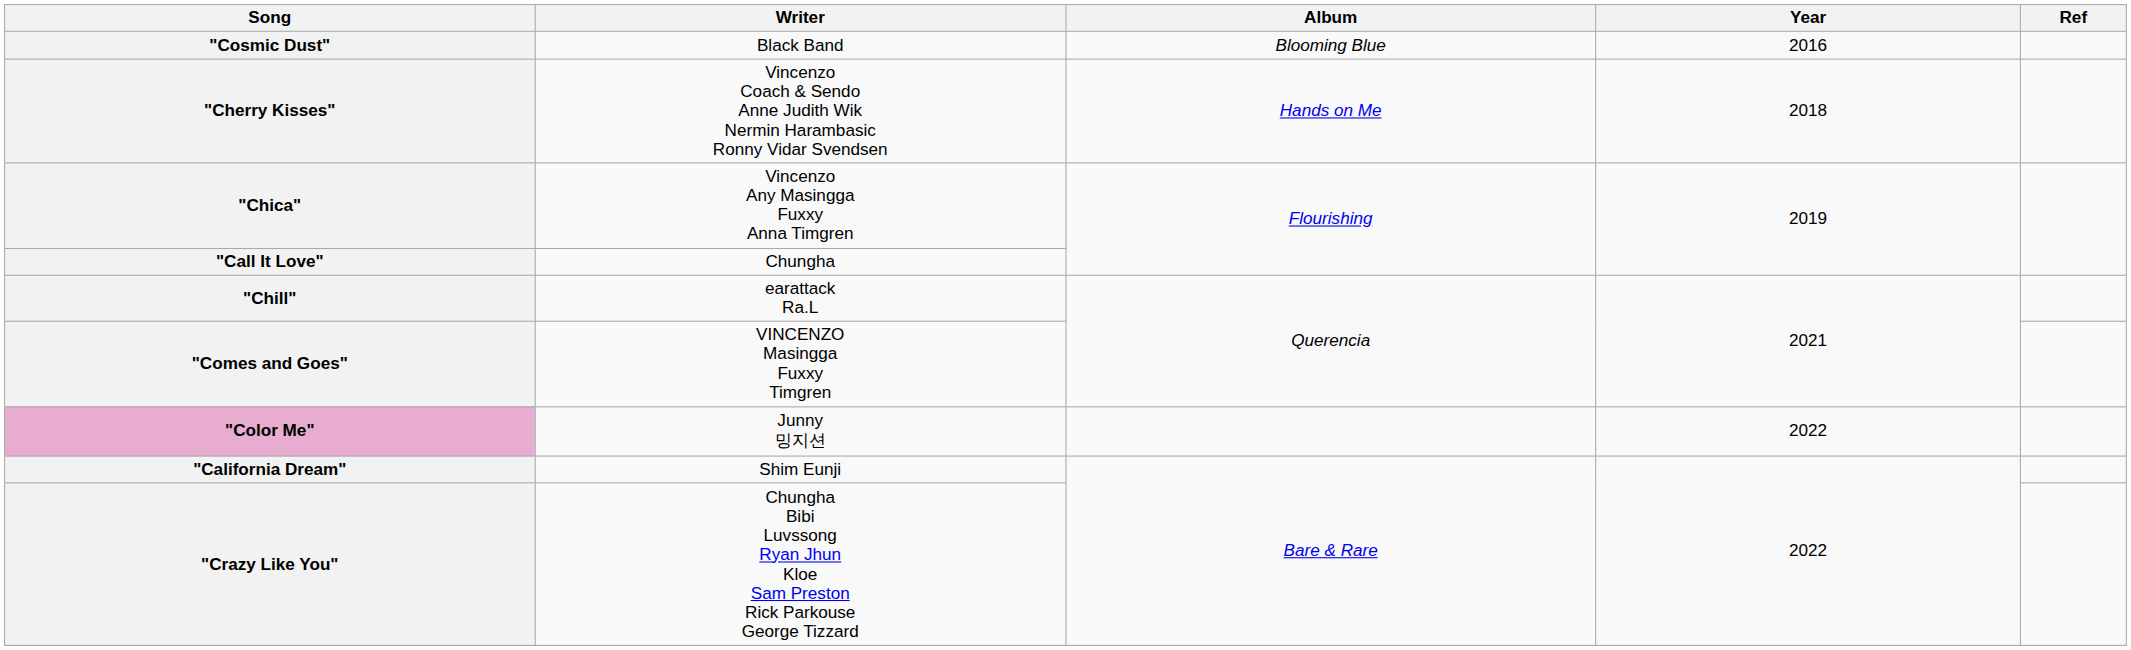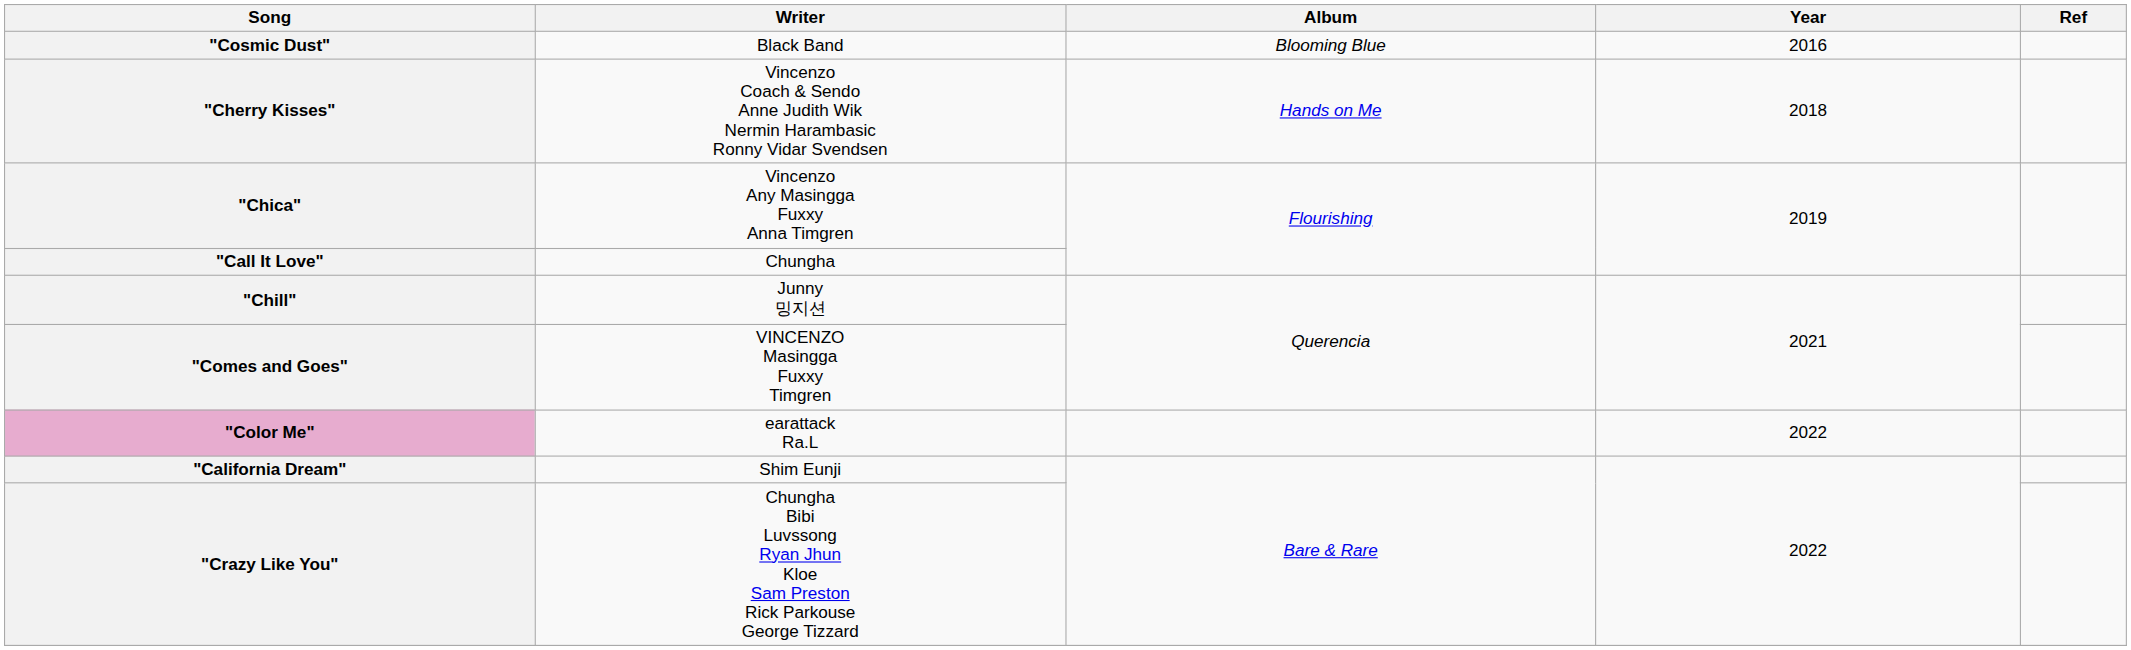"Chill" | Writer: earattack Ra.L -> Junny 밍지션
"Color Me" | Writer: Junny 밍지션 -> earattack Ra.L
